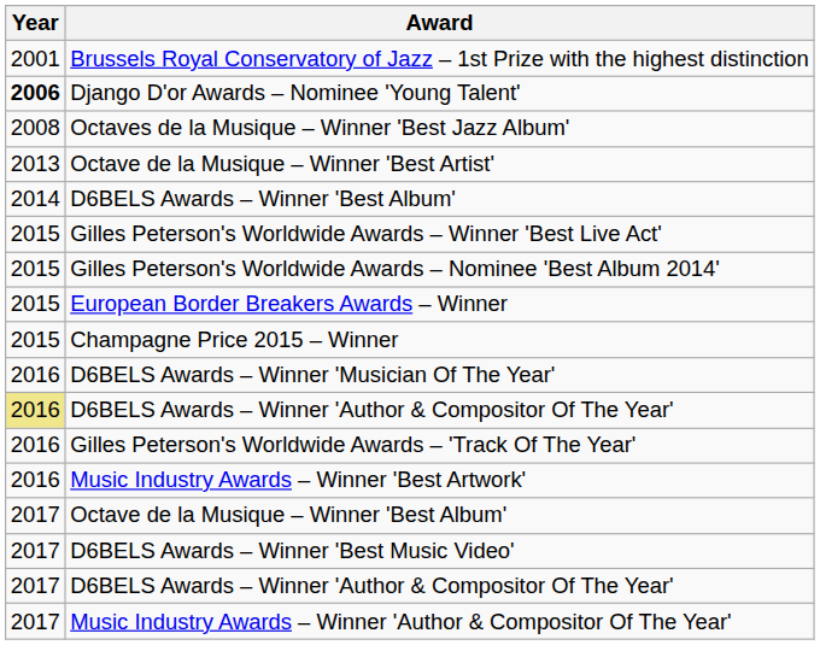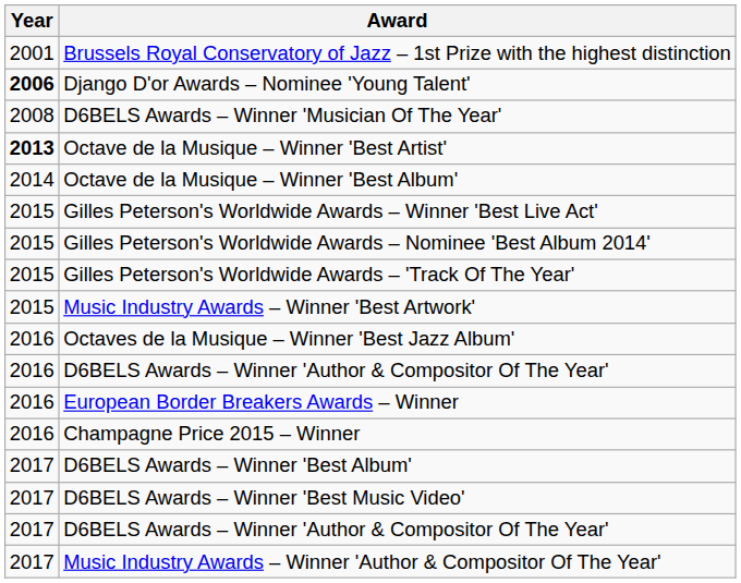row 4 | Award: Octaves de la Musique – Winner 'Best Jazz Album' -> D6BELS Awards – Winner 'Musician Of The Year'
row 5 | Year: normal -> bold
row 6 | Award: D6BELS Awards – Winner 'Best Album' -> Octave de la Musique – Winner 'Best Album'
row 9 | Award: European Border Breakers Awards – Winner -> Gilles Peterson's Worldwide Awards – 'Track Of The Year'
row 10 | Award: Champagne Price 2015 – Winner -> Music Industry Awards – Winner 'Best Artwork'
row 11 | Award: D6BELS Awards – Winner 'Musician Of The Year' -> Octaves de la Musique – Winner 'Best Jazz Album'
row 12 | Year: khaki background -> no background
row 13 | Award: Gilles Peterson's Worldwide Awards – 'Track Of The Year' -> European Border Breakers Awards – Winner
row 14 | Award: Music Industry Awards – Winner 'Best Artwork' -> Champagne Price 2015 – Winner
row 15 | Award: Octave de la Musique – Winner 'Best Album' -> D6BELS Awards – Winner 'Best Album'
